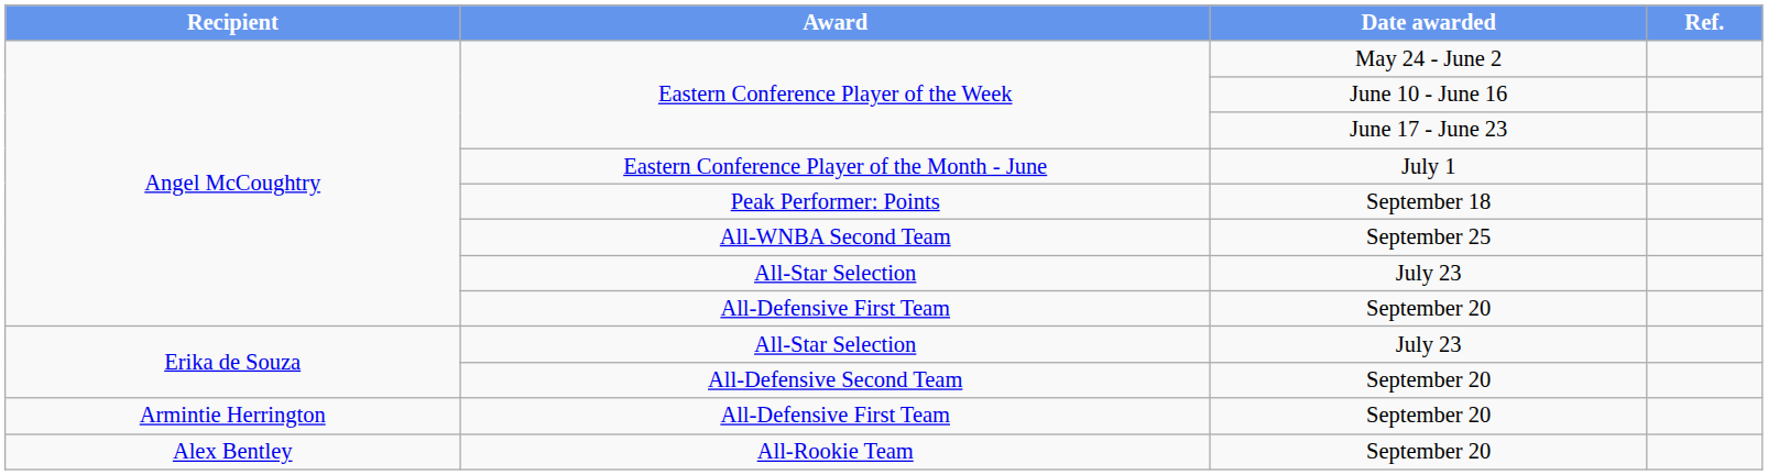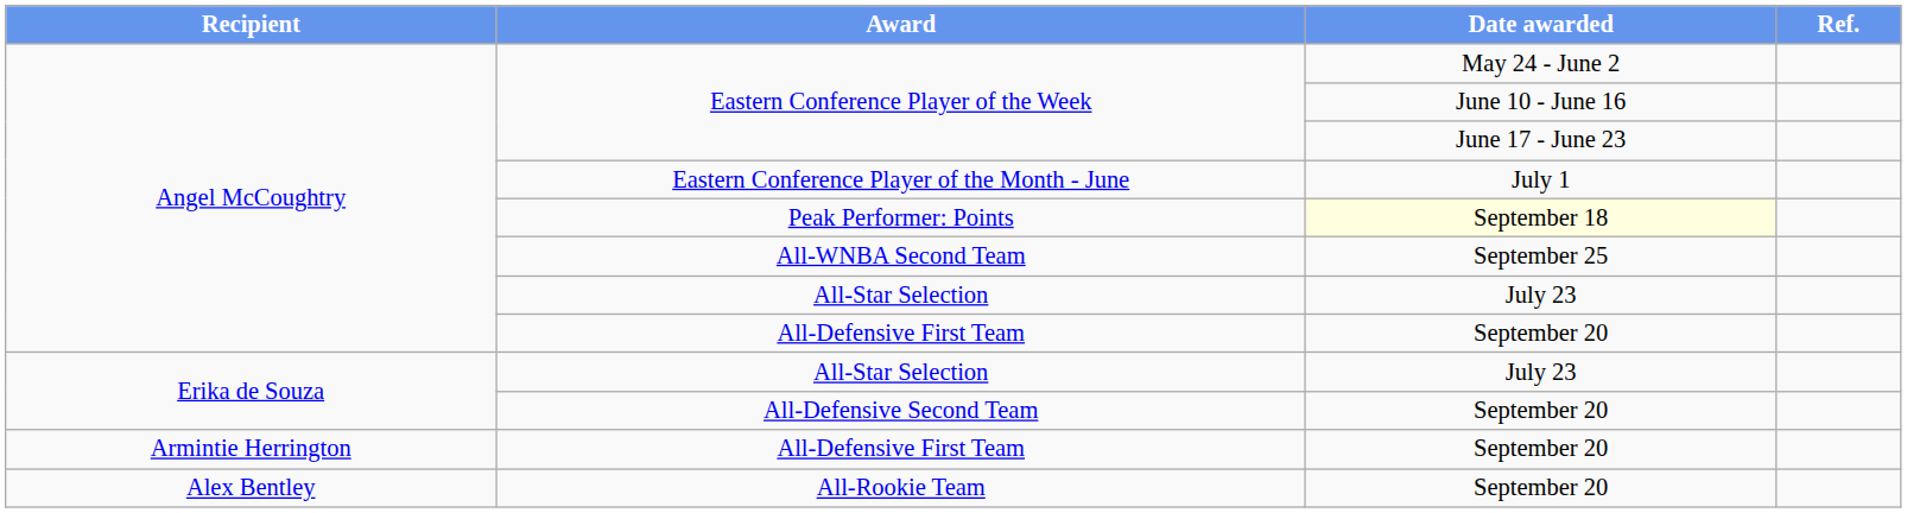Peak Performer: Points | Date awarded: no background -> lightyellow background
